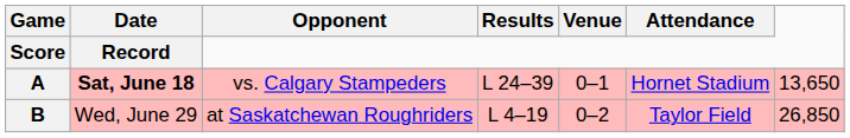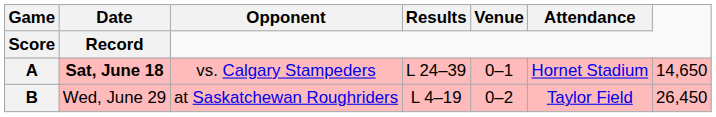A | column 7: 13,650 -> 14,650
B | column 7: 26,850 -> 26,450
